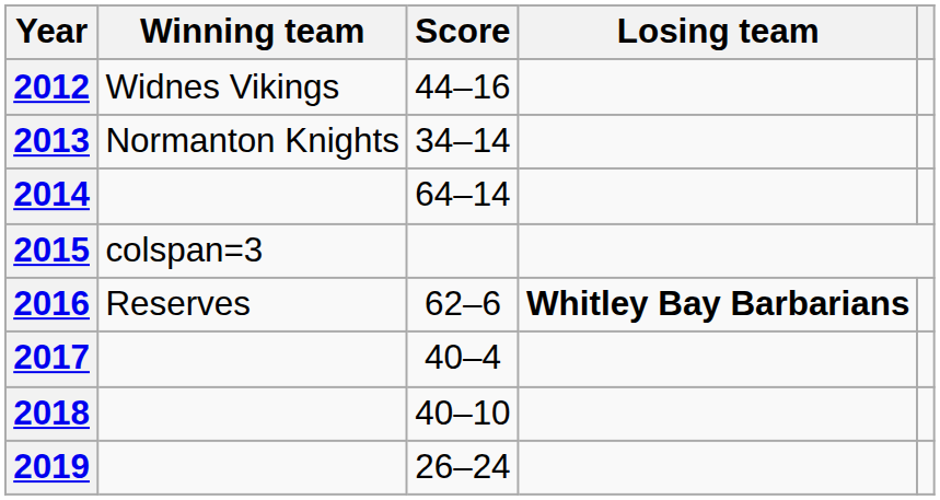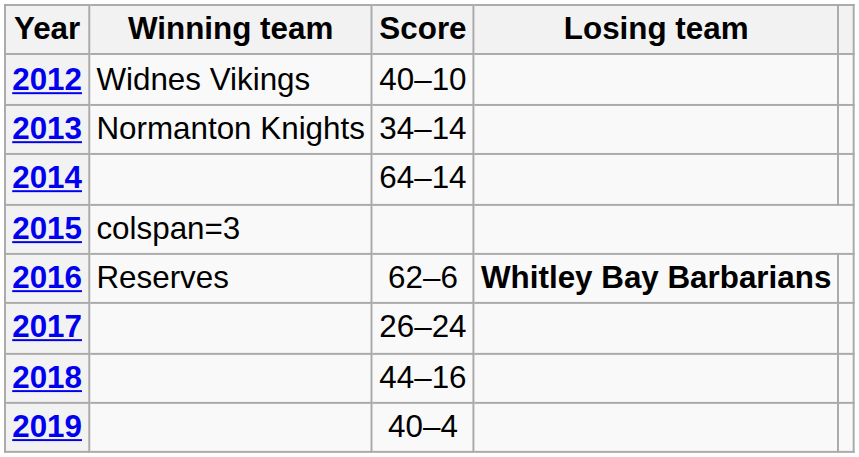2012 | Score: 44–16 -> 40–10
2017 | Score: 40–4 -> 26–24
2018 | Score: 40–10 -> 44–16
2019 | Score: 26–24 -> 40–4
